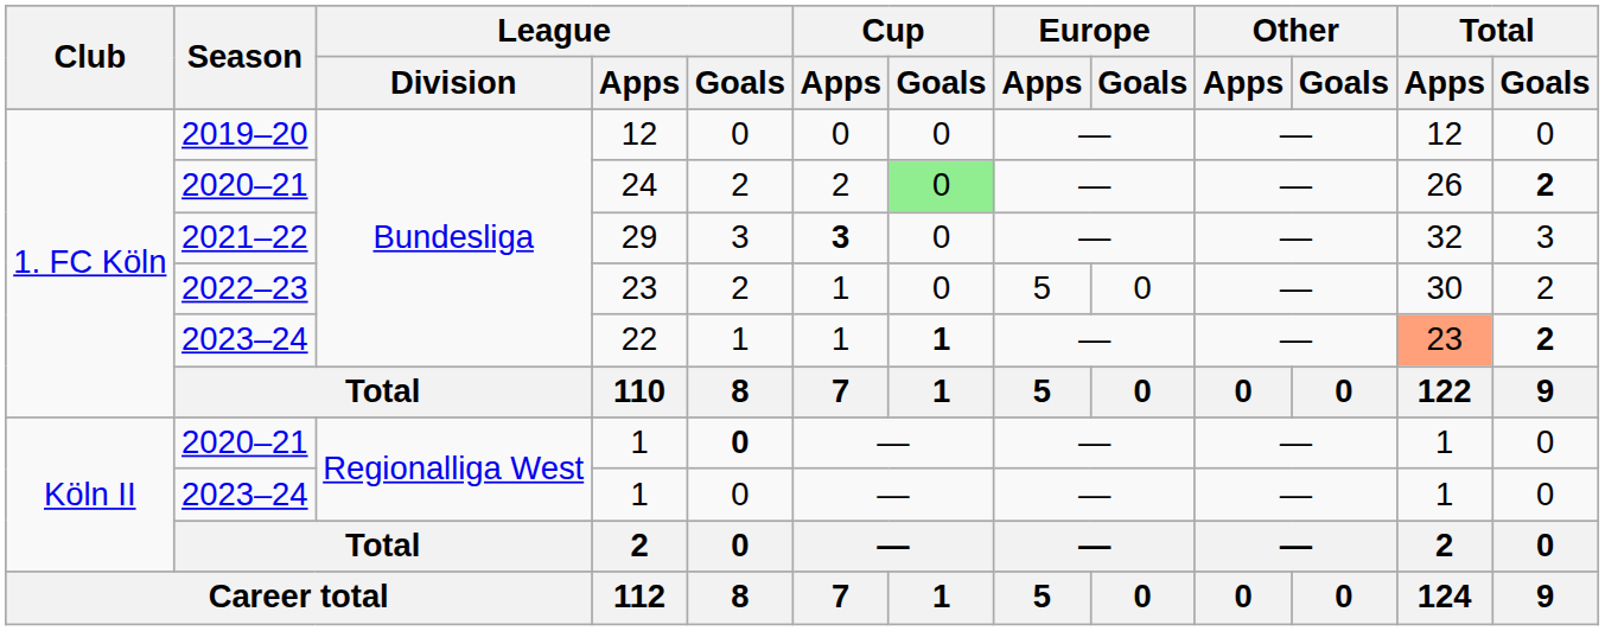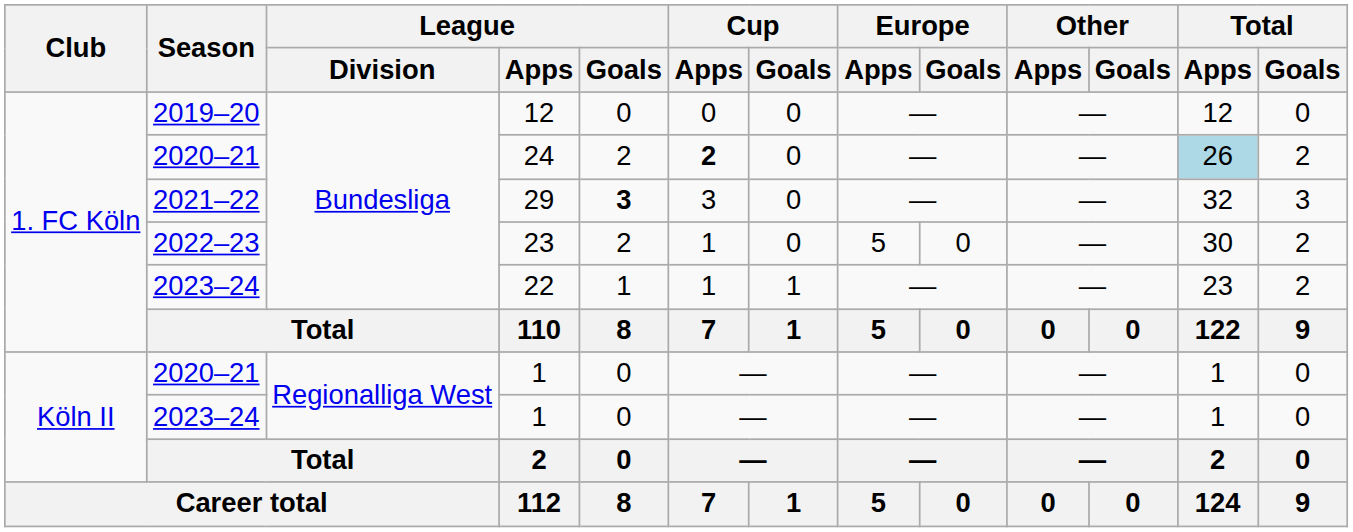24 | Cup / Apps: normal -> bold
24 | Cup / Goals: lightgreen background -> no background
24 | Total / Apps: no background -> lightblue background
24 | Total / Goals: bold -> normal
29 | League / Goals: normal -> bold
29 | Cup / Apps: bold -> normal
22 | Cup / Goals: bold -> normal
22 | Total / Apps: lightsalmon background -> no background
22 | Total / Goals: bold -> normal
2020–21 / 1 | League / Goals: bold -> normal
